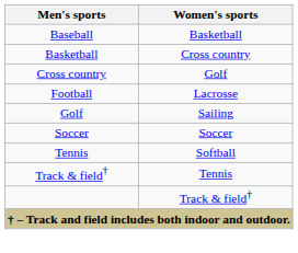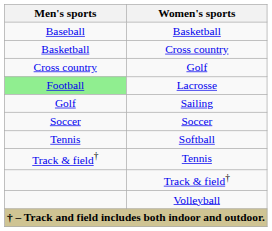Lacrosse | Men's sports: no background -> lightgreen background
+ row: Volleyball
